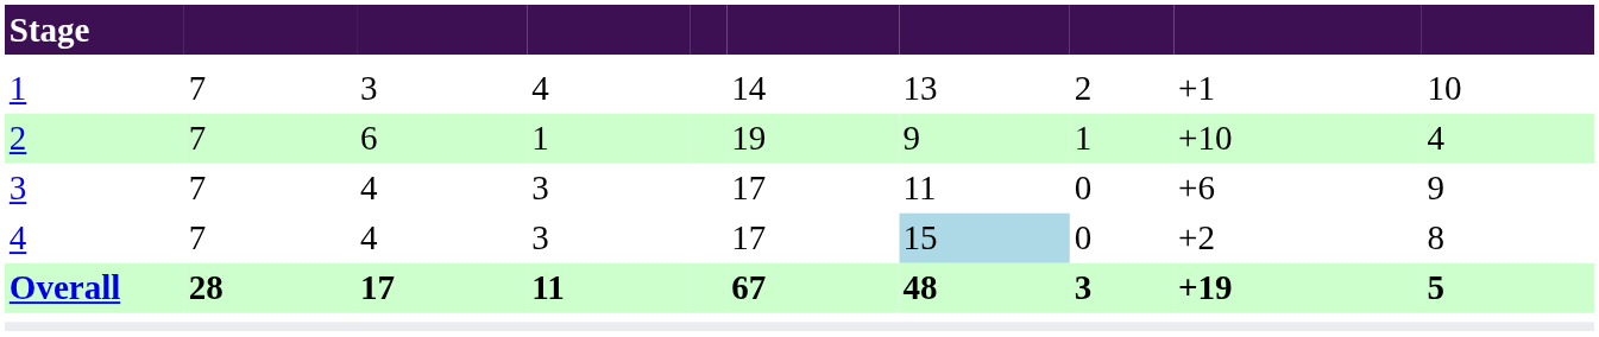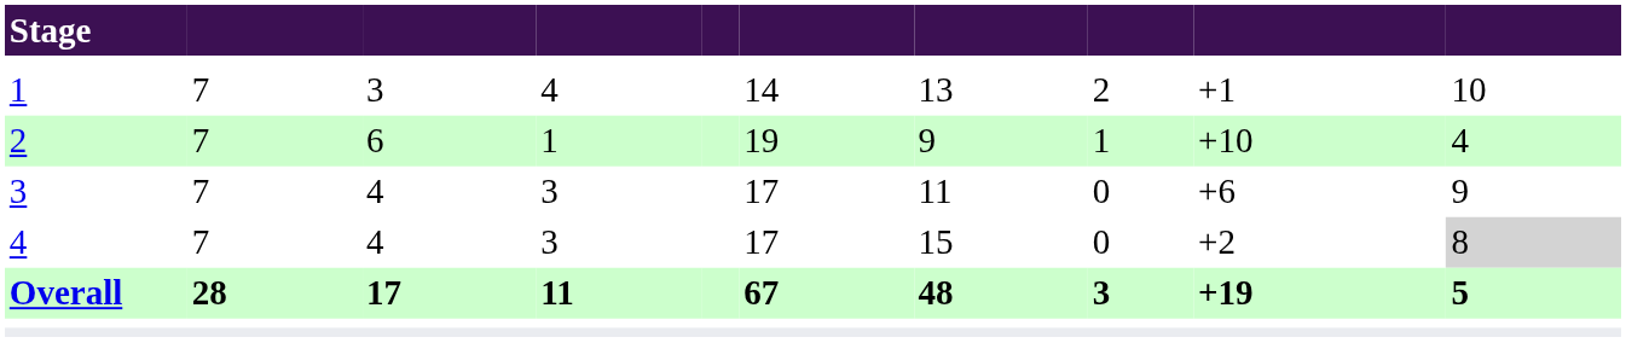row 5 | column 6: lightblue background -> no background
row 5 | column 9: no background -> lightgrey background
